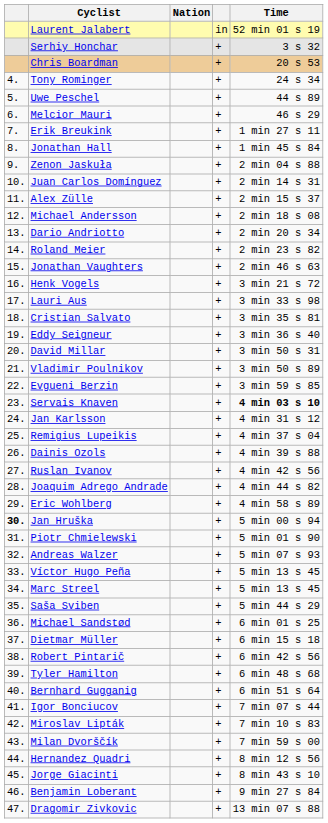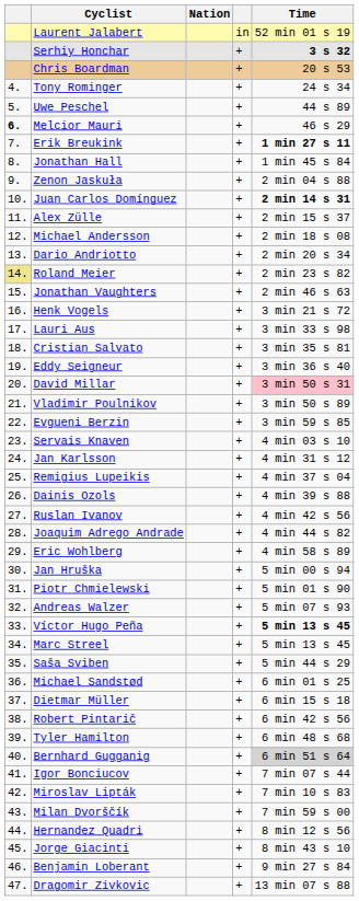Serhiy Honchar | Time: normal -> bold
Melcior Mauri | column 1: normal -> bold
Erik Breukink | Time: normal -> bold
Juan Carlos Domínguez | Time: normal -> bold
Roland Meier | column 1: no background -> khaki background
David Millar | Time: no background -> pink background
Servais Knaven | Time: bold -> normal
Jan Hruška | column 1: bold -> normal
Víctor Hugo Peña | Time: normal -> bold
Bernhard Gugganig | Time: no background -> lightgrey background
